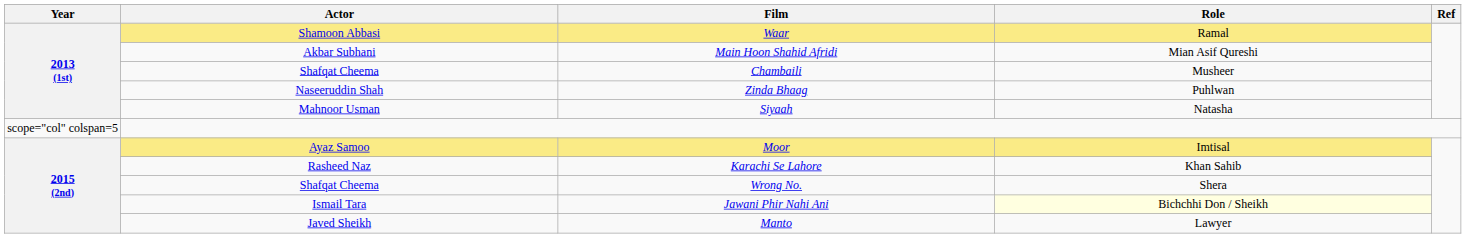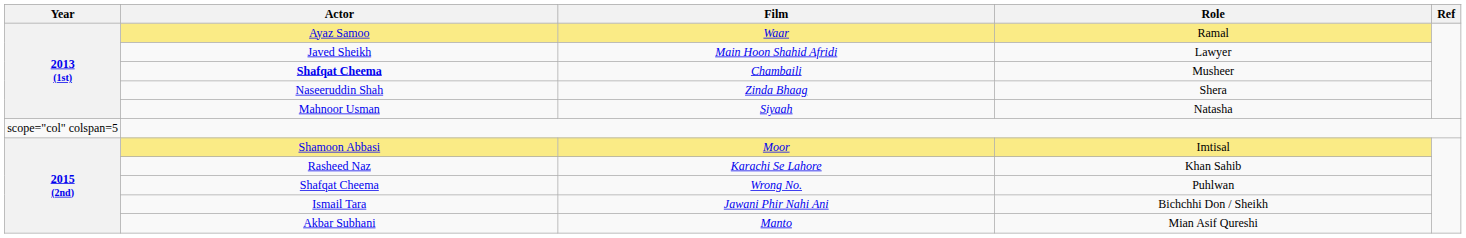Waar | Actor: Shamoon Abbasi -> Ayaz Samoo
Main Hoon Shahid Afridi | Actor: Akbar Subhani -> Javed Sheikh
Main Hoon Shahid Afridi | Role: Mian Asif Qureshi -> Lawyer
Chambaili | Actor: normal -> bold
Zinda Bhaag | Role: Puhlwan -> Shera
Moor | Actor: Ayaz Samoo -> Shamoon Abbasi
Wrong No. | Role: Shera -> Puhlwan
Jawani Phir Nahi Ani | Role: lightyellow background -> no background
Manto | Actor: Javed Sheikh -> Akbar Subhani
Manto | Role: Lawyer -> Mian Asif Qureshi
